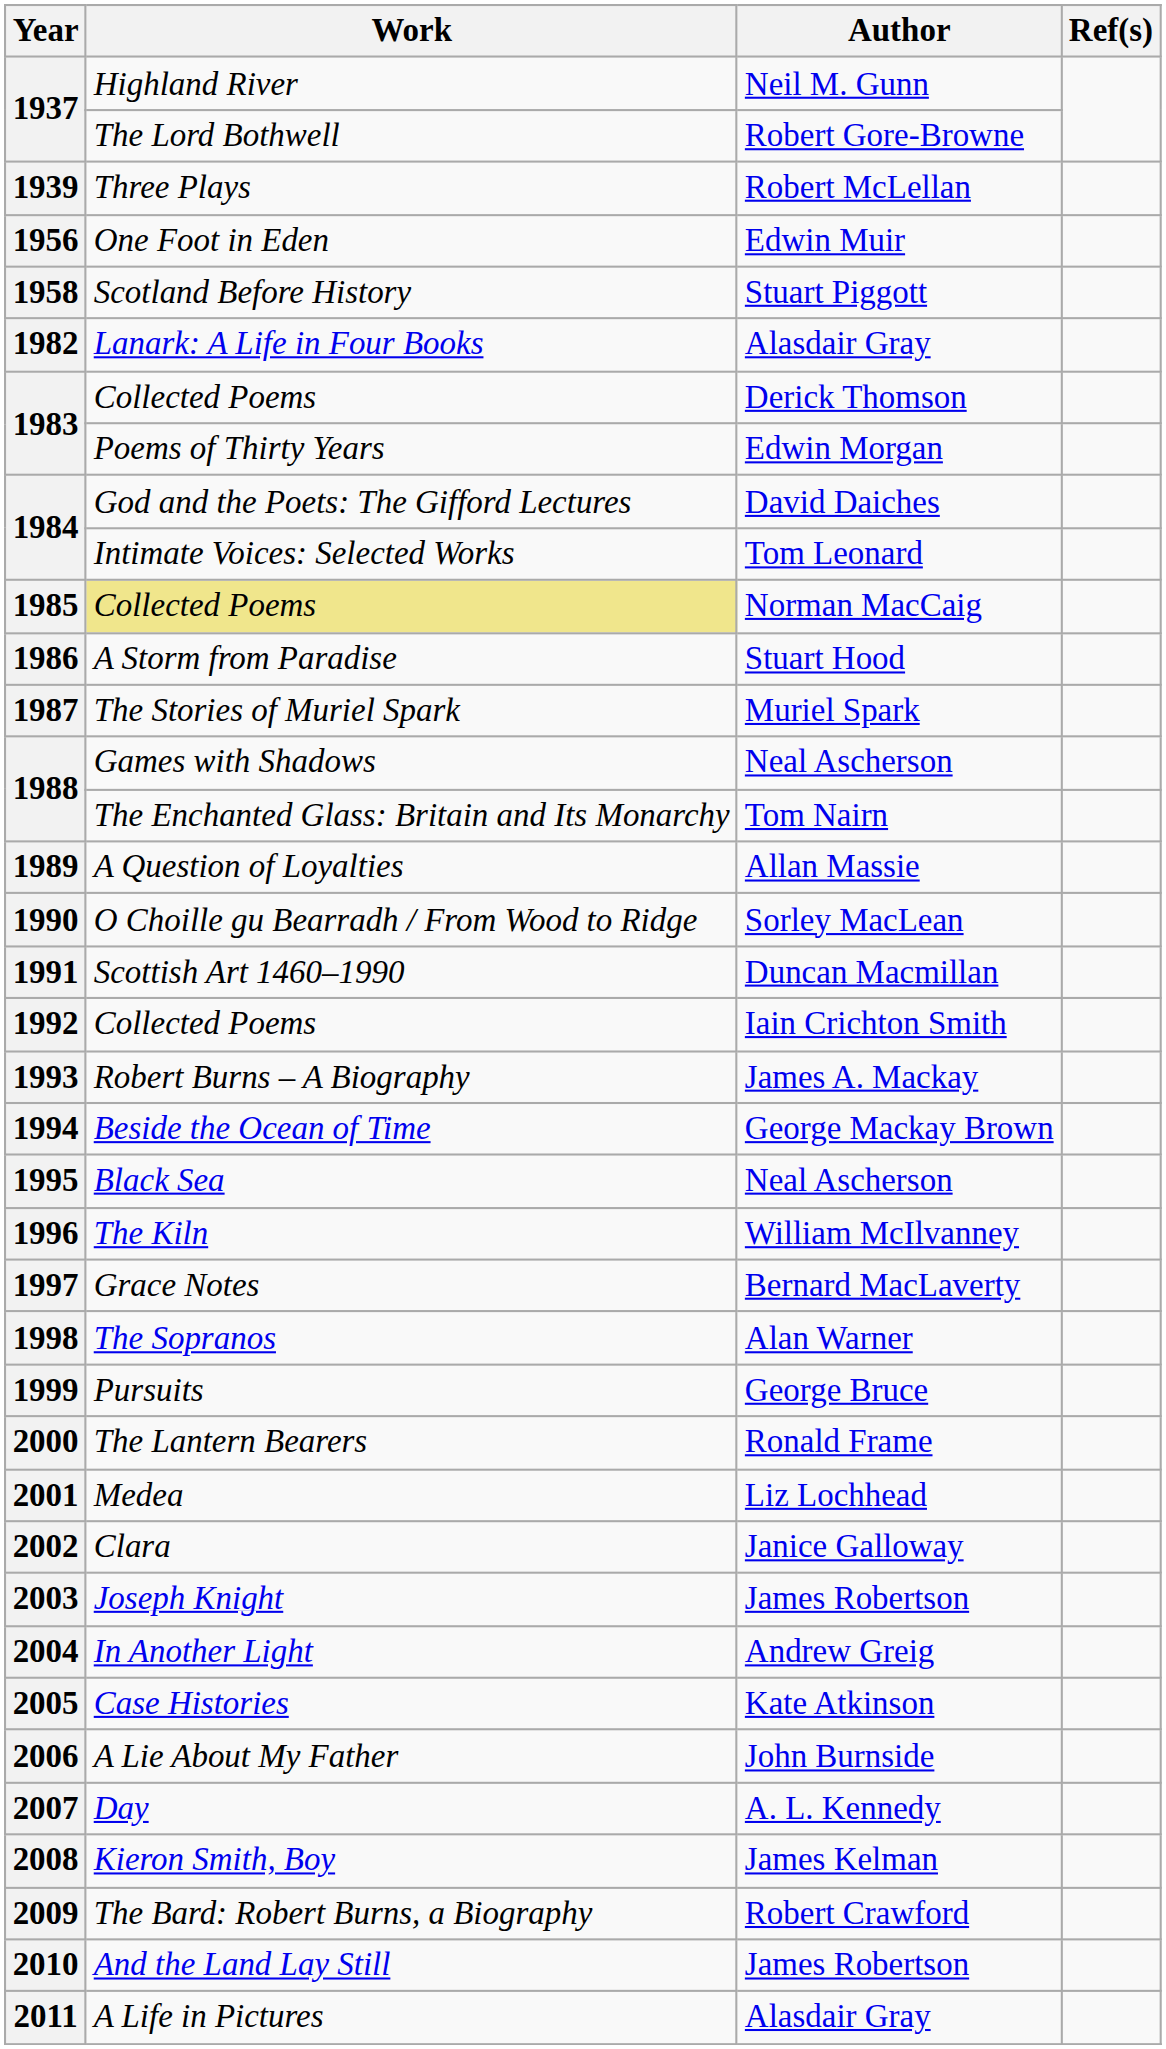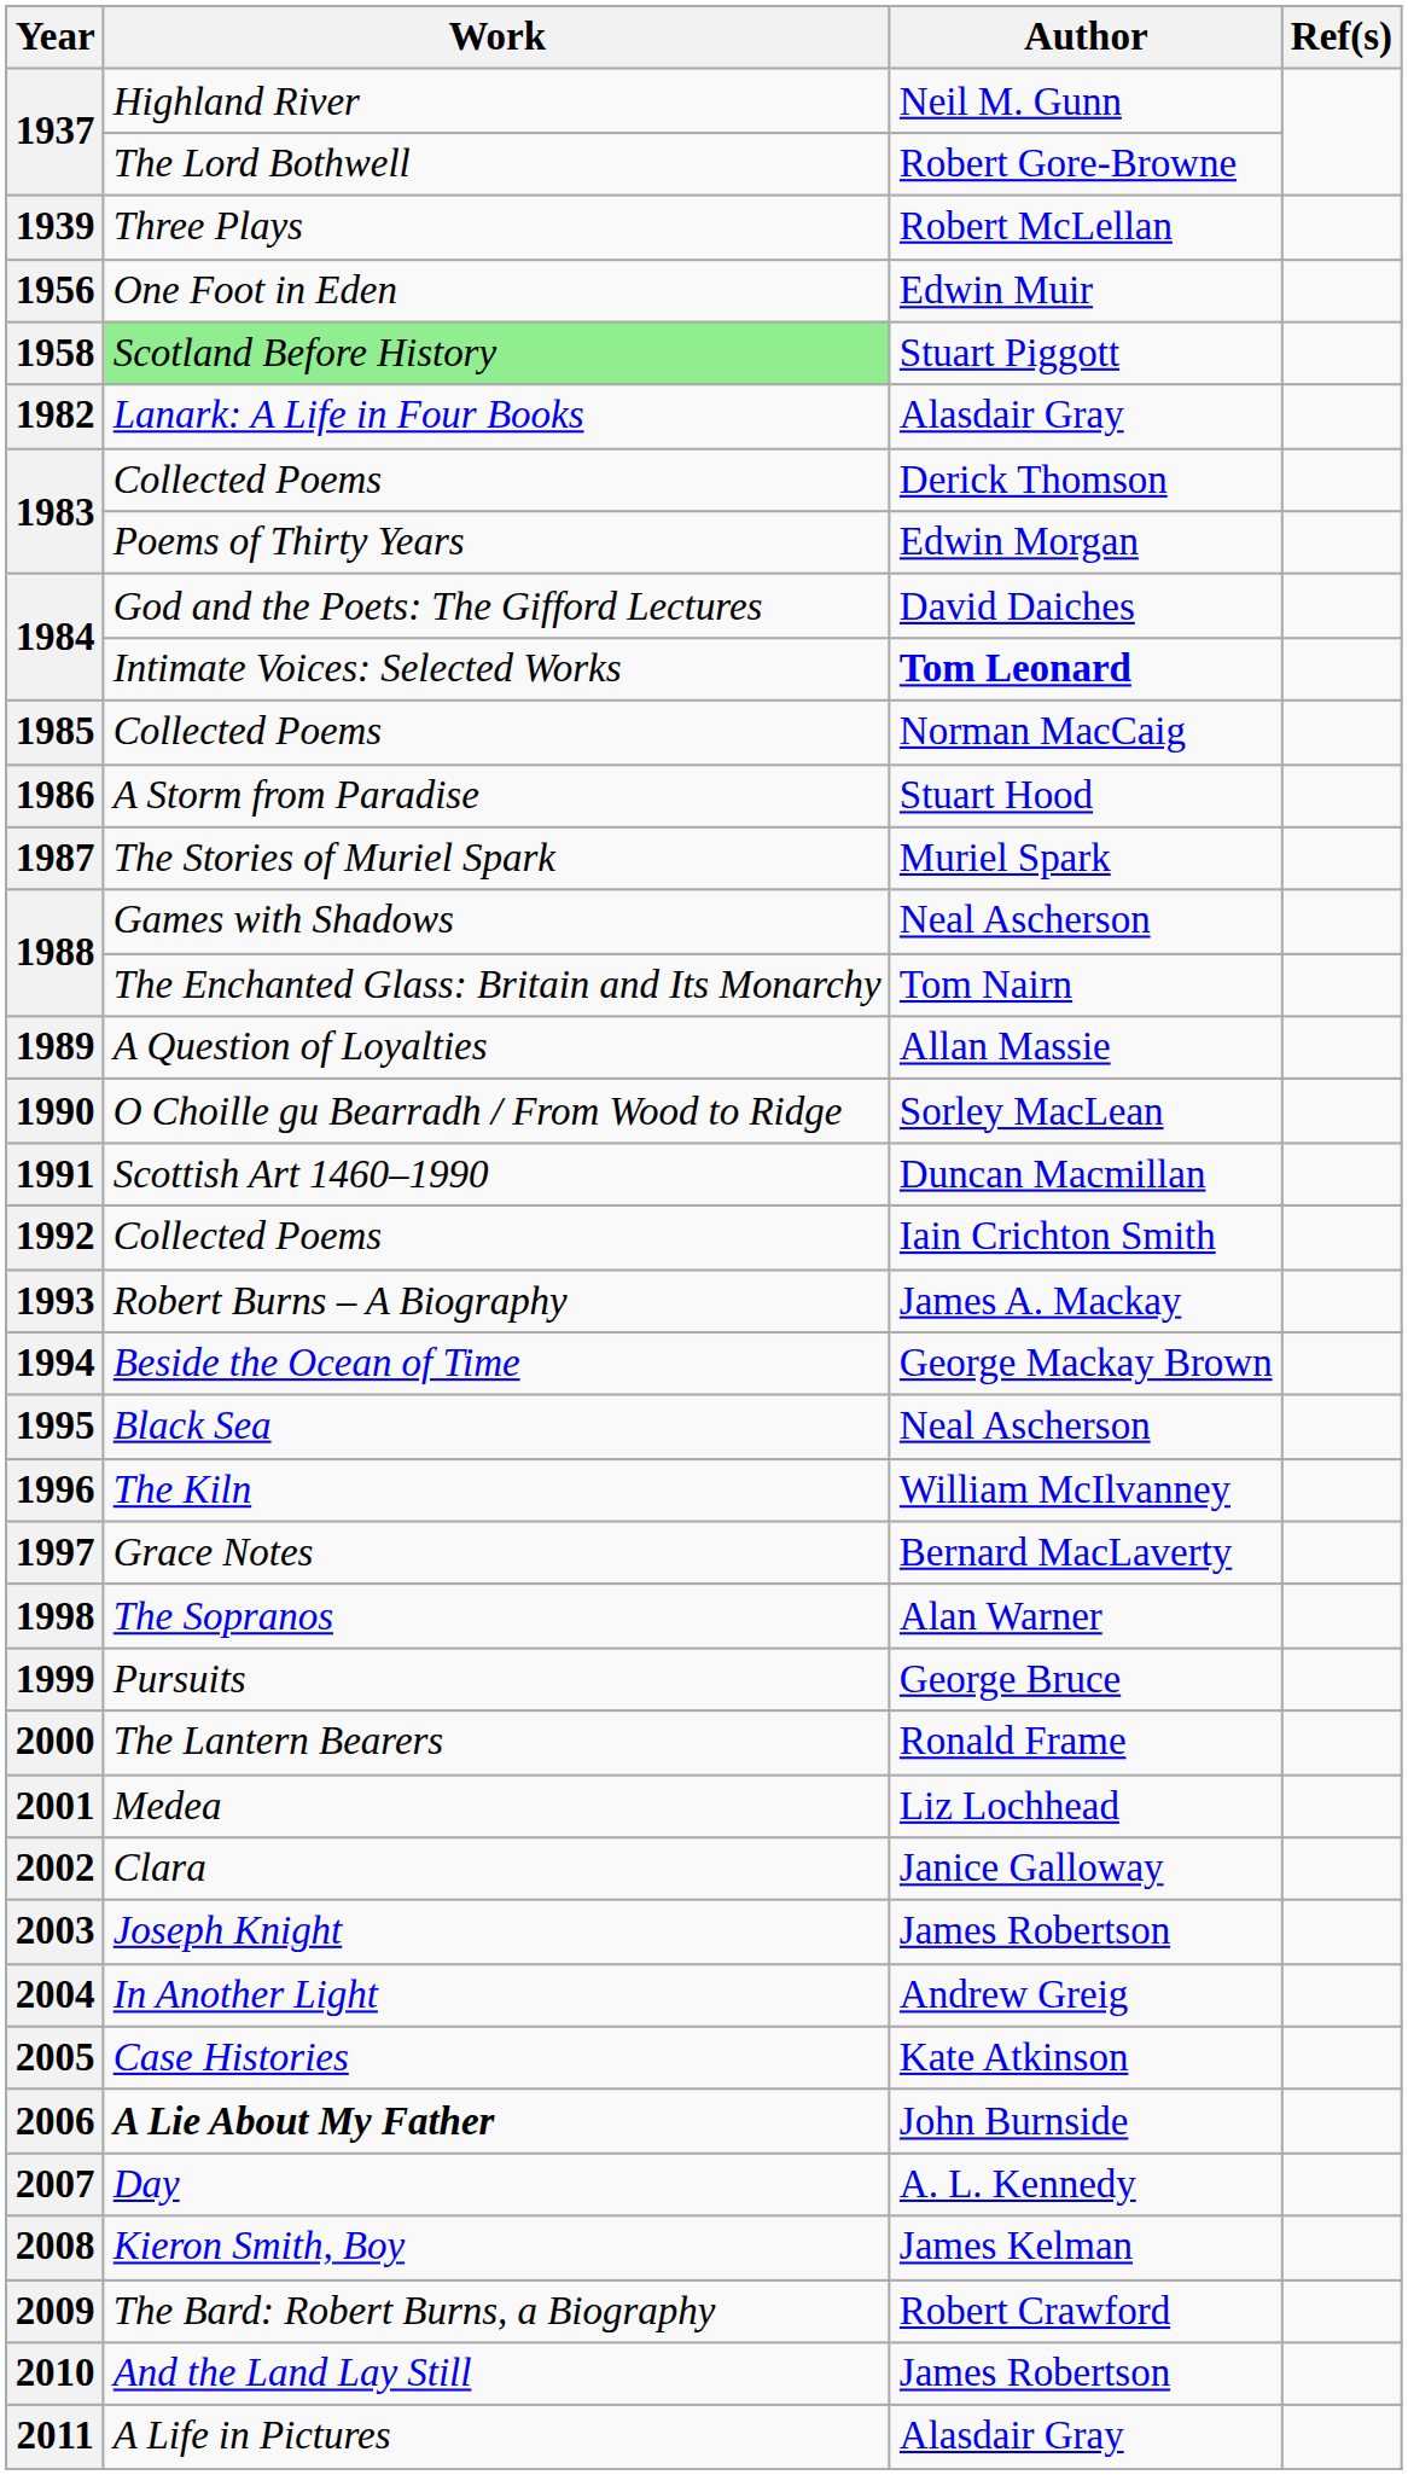Scotland Before History | Work: no background -> lightgreen background
Intimate Voices: Selected Works | Author: normal -> bold
Collected Poems / Norman MacCaig | Work: khaki background -> no background
A Lie About My Father | Work: normal -> bold
